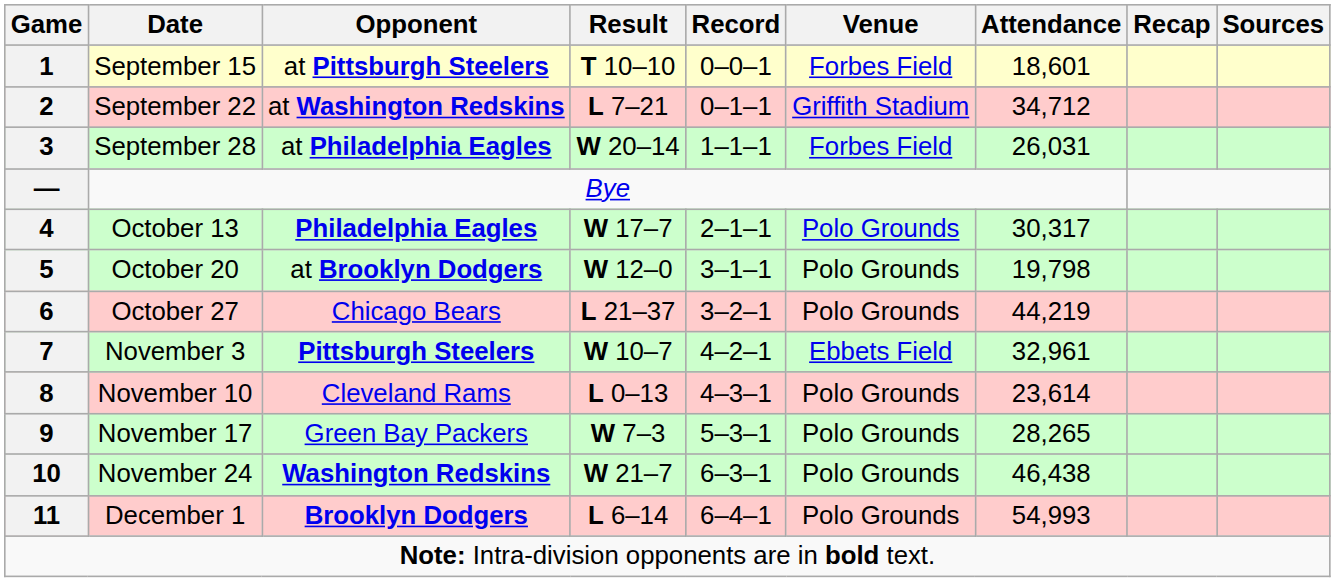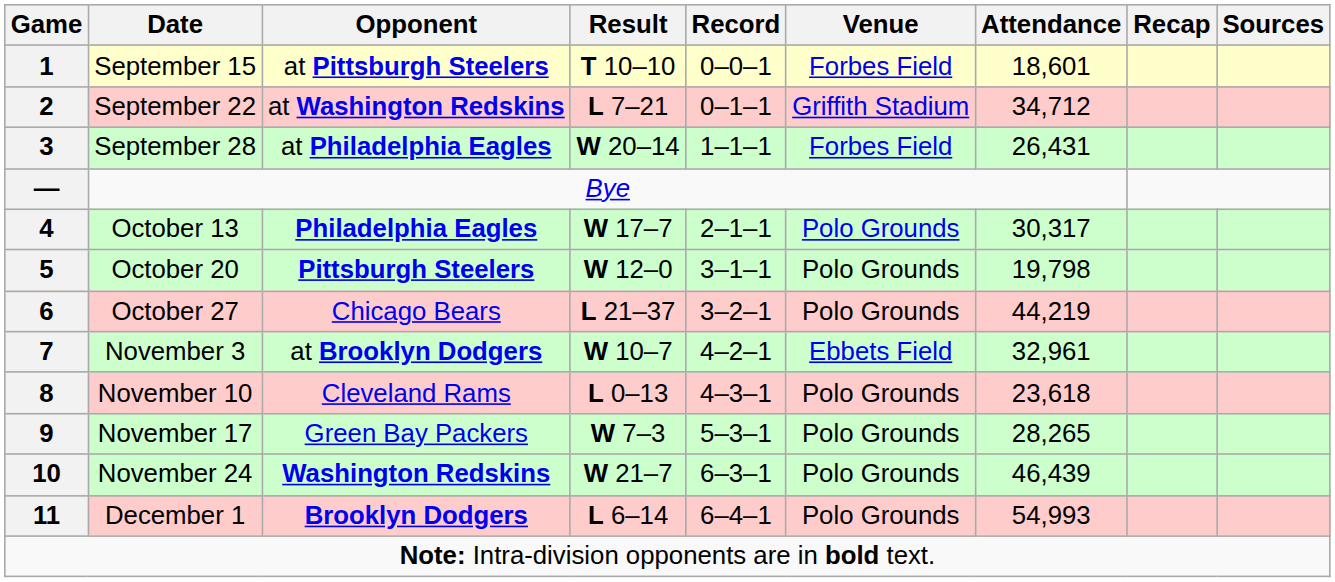3 | Attendance: 26,031 -> 26,431
5 | Opponent: at Brooklyn Dodgers -> Pittsburgh Steelers
7 | Opponent: Pittsburgh Steelers -> at Brooklyn Dodgers
8 | Attendance: 23,614 -> 23,618
10 | Attendance: 46,438 -> 46,439
